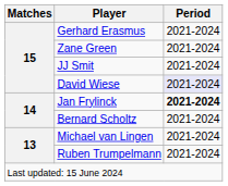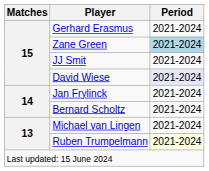Zane Green | Period: no background -> lightblue background
Jan Frylinck | Period: bold -> normal
Ruben Trumpelmann | Period: no background -> lightyellow background
